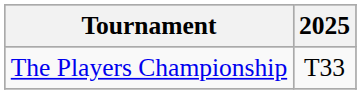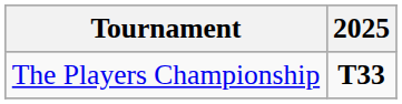The Players Championship | 2025: normal -> bold
